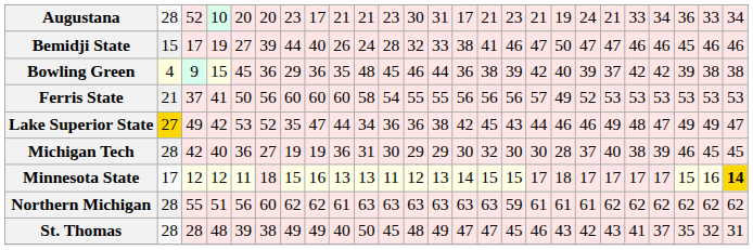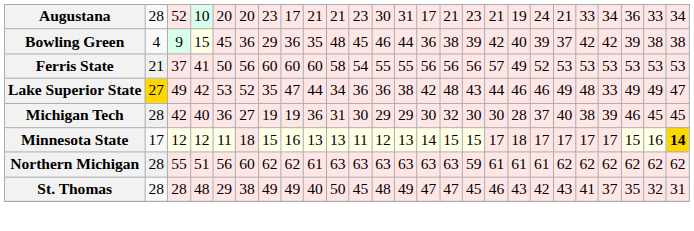- row: Bemidji State | 15 | 17 | 19 | 27 | 39 | 44 | 40 | 26 | 24 | 28 | 32 | 33 | 38 | 41 | 46 | 47 | 50 | 47 | 47 | 46 | 46 | 45 | 46 | 46
Bowling Green | column 2: lightyellow background -> no background
Lake Superior State | column 15: 45 -> 48
Lake Superior State | column 22: 47 -> 33
St. Thomas | column 5: 39 -> 29
